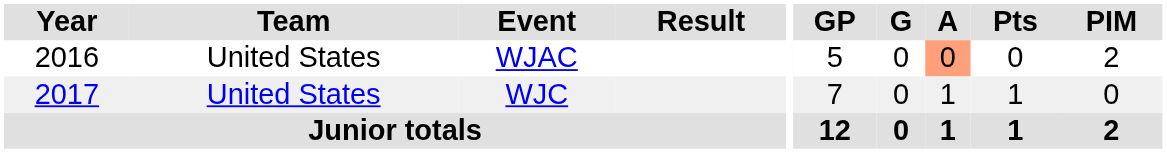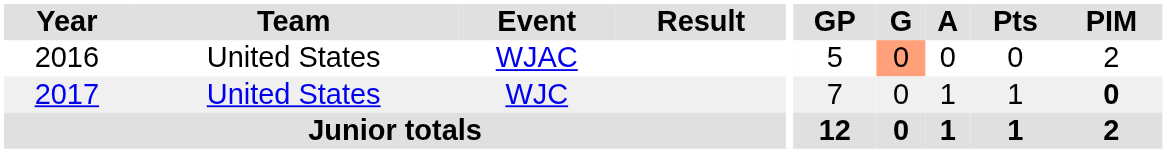WJAC | G: no background -> lightsalmon background
WJAC | A: lightsalmon background -> no background
WJC | PIM: normal -> bold
